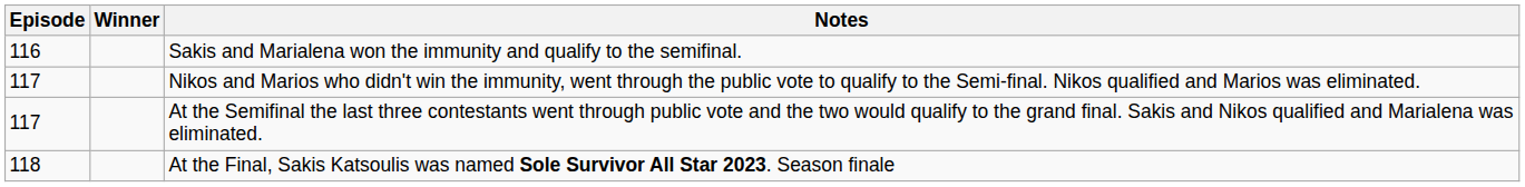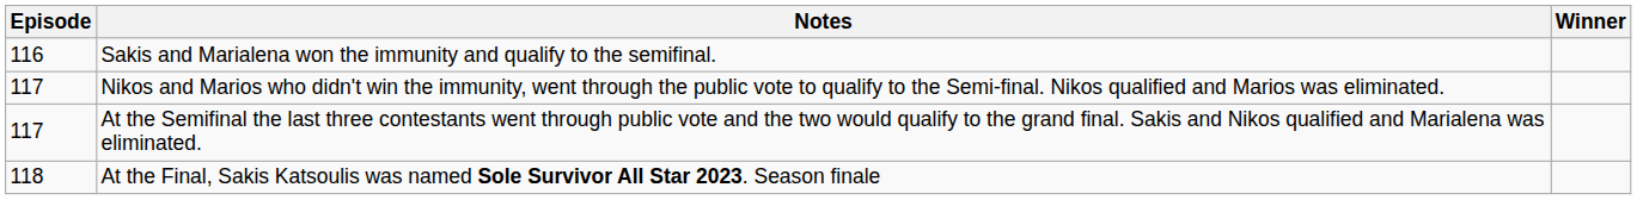columns swapped: Winner <-> Notes
